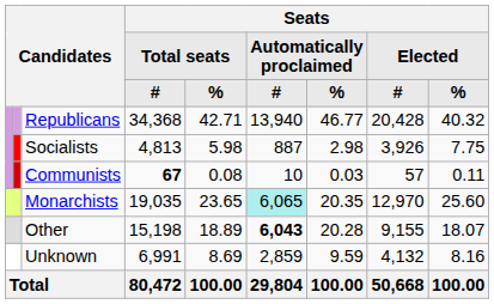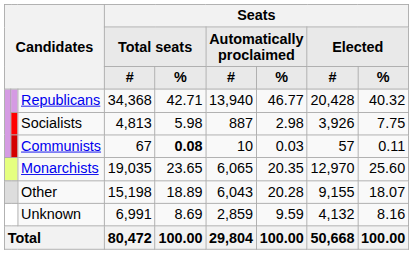Communists | Seats / Total seats / #: bold -> normal
Communists | Seats / Total seats / %: normal -> bold
Monarchists | Seats / Automatically proclaimed / #: paleturquoise background -> no background
Other | Seats / Automatically proclaimed / #: bold -> normal
